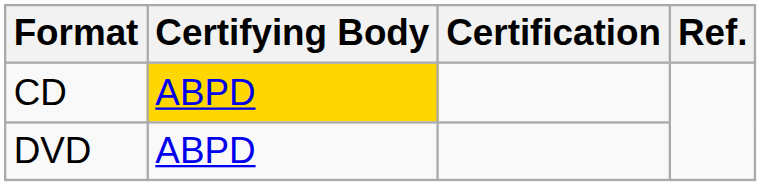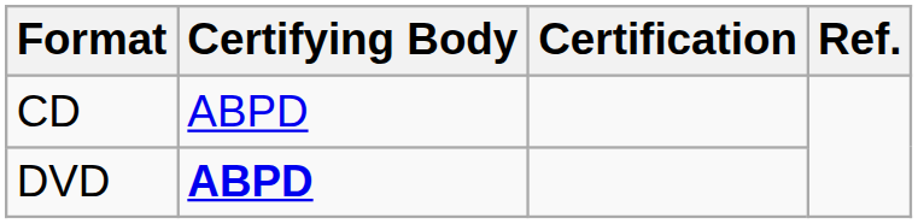CD | Certifying Body: gold background -> no background
DVD | Certifying Body: normal -> bold
